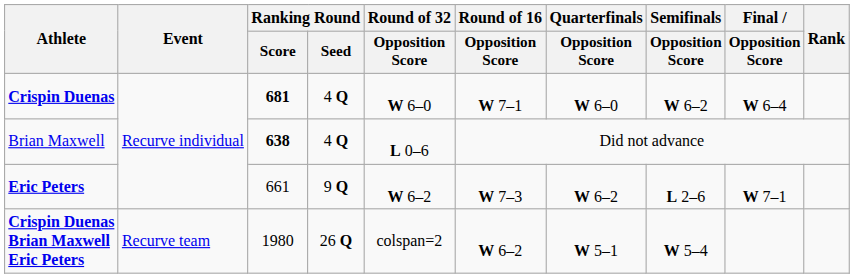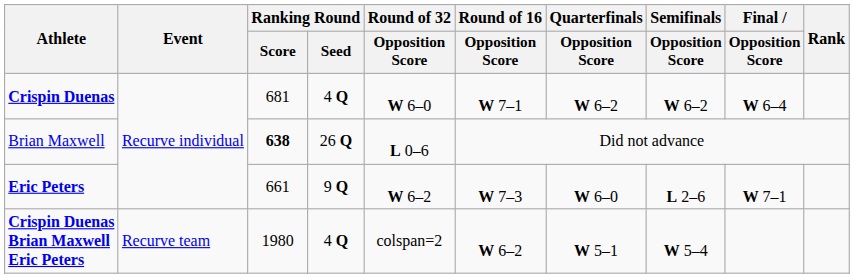Crispin Duenas | Ranking Round / Score: bold -> normal
Crispin Duenas | Quarterfinals / Opposition Score: W 6–0 -> W 6–2
Brian Maxwell | Ranking Round / Seed: 4 Q -> 26 Q
Eric Peters | Quarterfinals / Opposition Score: W 6–2 -> W 6–0
Crispin Duenas Brian Maxwell Eric Peters | Ranking Round / Seed: 26 Q -> 4 Q
